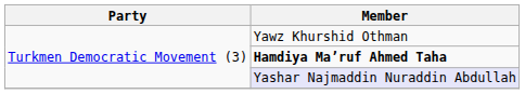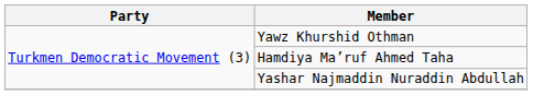Hamdiya Ma’ruf Ahmed Taha | Member: bold -> normal
Yashar Najmaddin Nuraddin Abdullah | Member: lavender background -> no background
